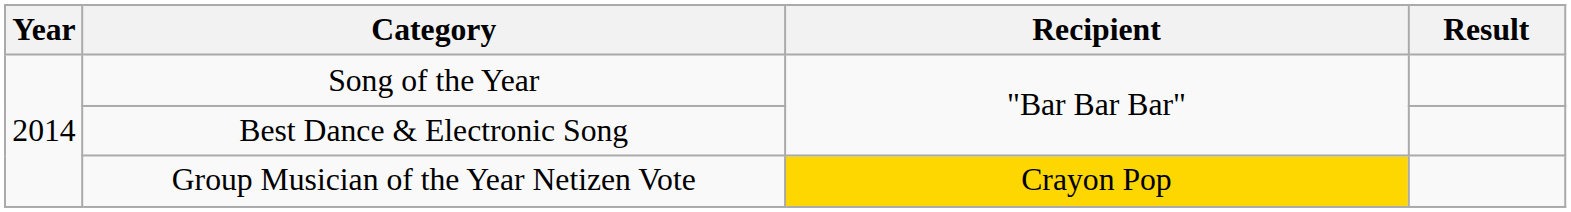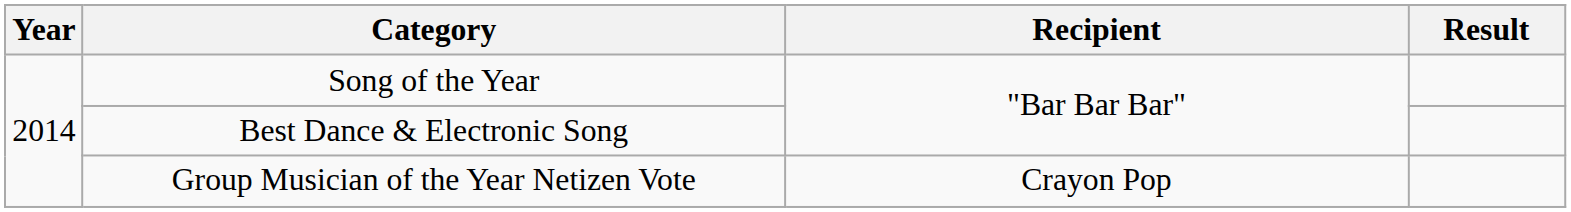Group Musician of the Year Netizen Vote | Recipient: gold background -> no background
